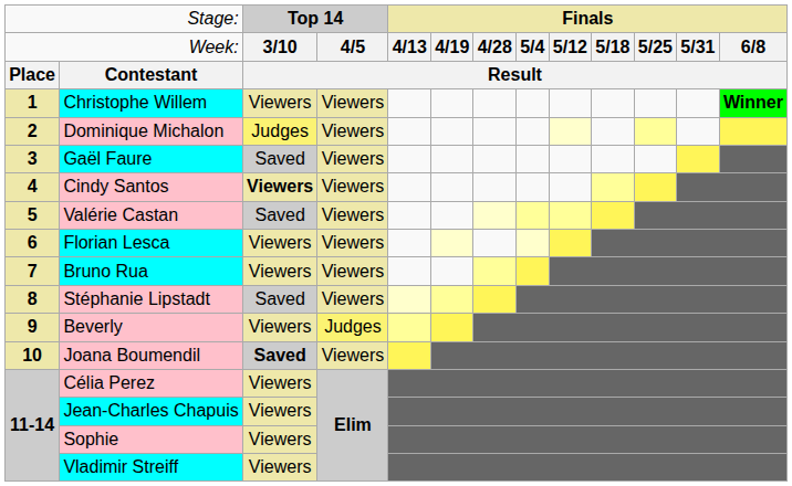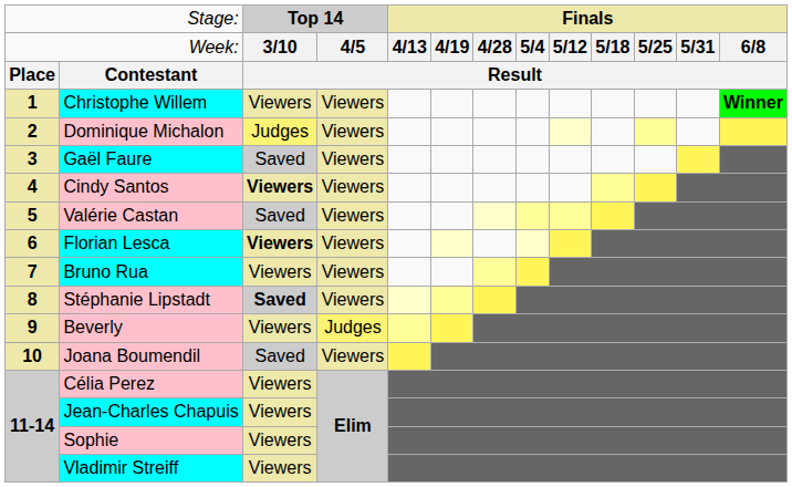Florian Lesca | column 3: normal -> bold
Stéphanie Lipstadt | column 3: normal -> bold
Joana Boumendil | column 3: bold -> normal
